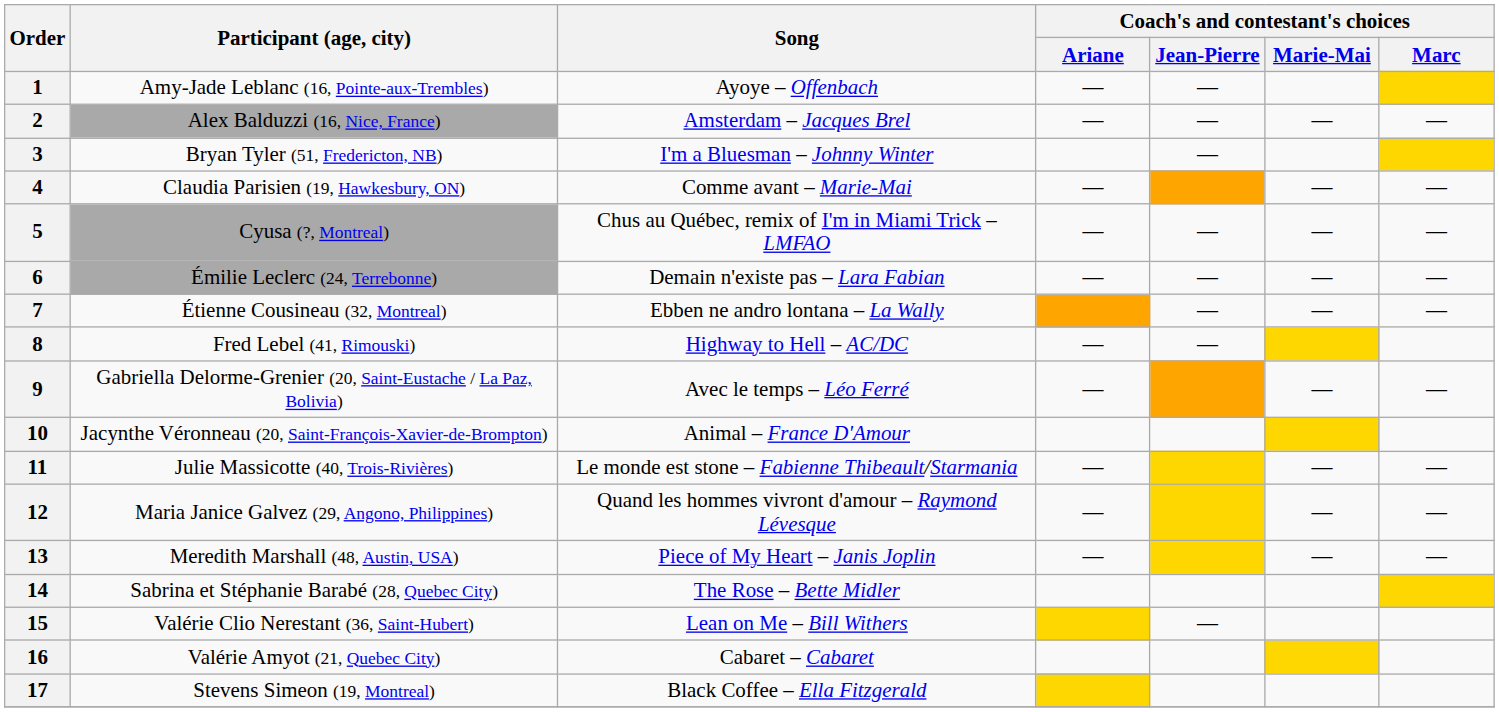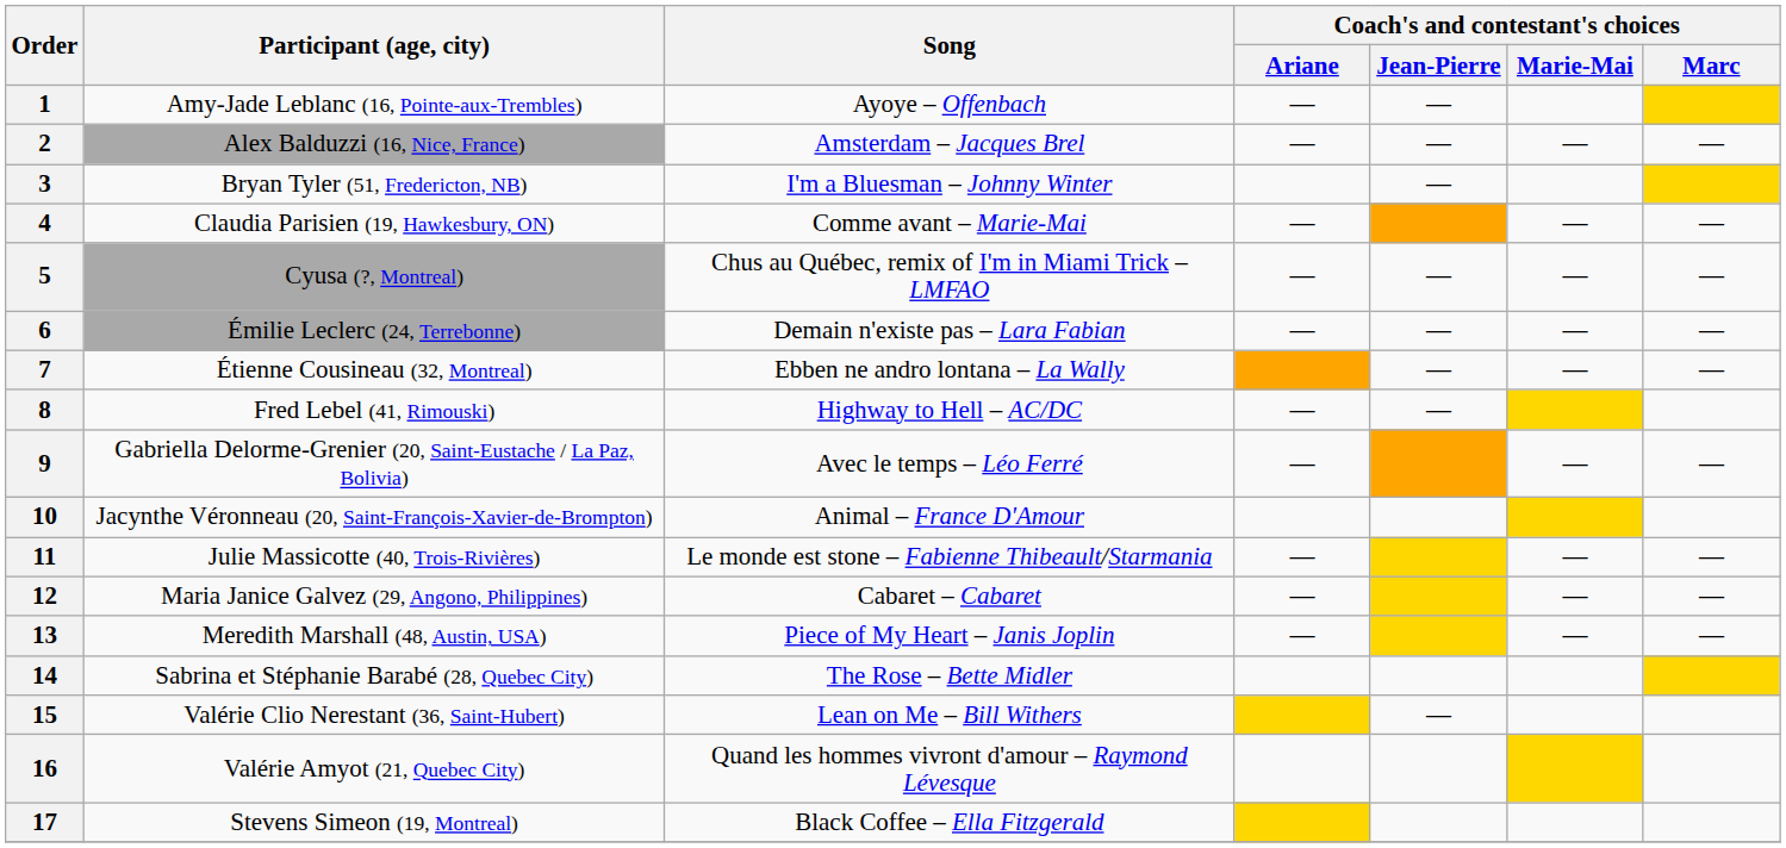12 | Song: Quand les hommes vivront d'amour – Raymond Lévesque -> Cabaret – Cabaret
16 | Song: Cabaret – Cabaret -> Quand les hommes vivront d'amour – Raymond Lévesque
